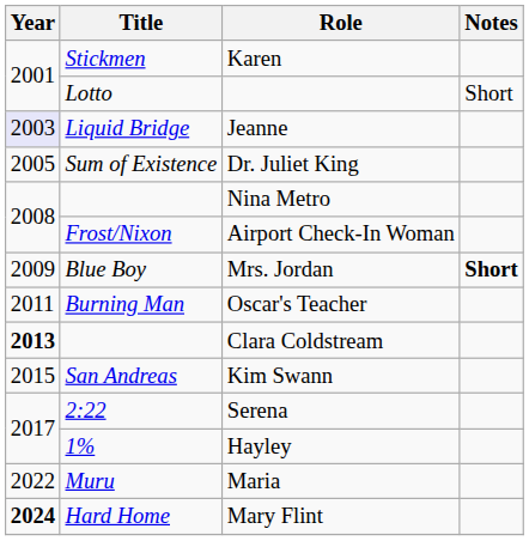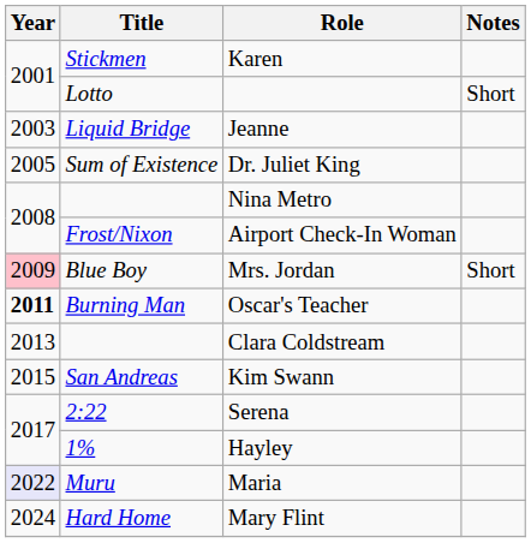Jeanne | Year: lavender background -> no background
Mrs. Jordan | Year: no background -> pink background
Mrs. Jordan | Notes: bold -> normal
Oscar's Teacher | Year: normal -> bold
Clara Coldstream | Year: bold -> normal
Maria | Year: no background -> lavender background
Mary Flint | Year: bold -> normal
